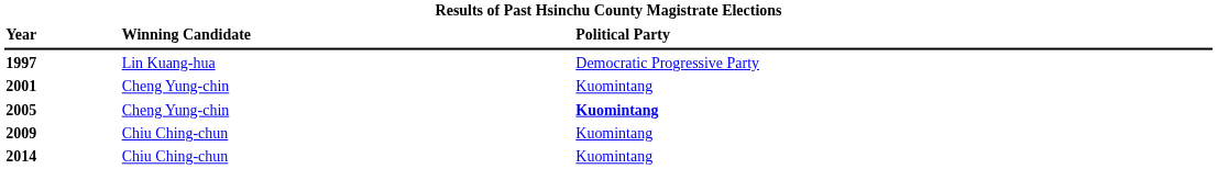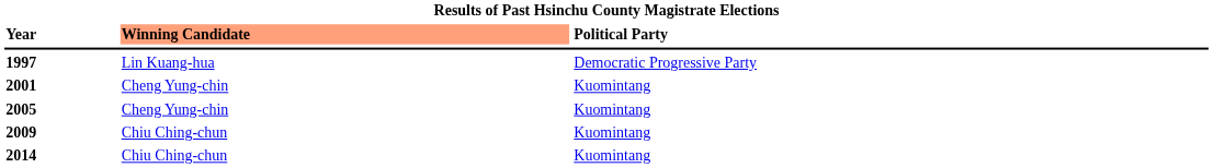Year | column 2: no background -> lightsalmon background
2005 | column 3: bold -> normal
